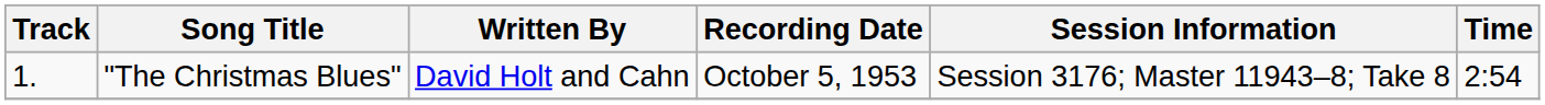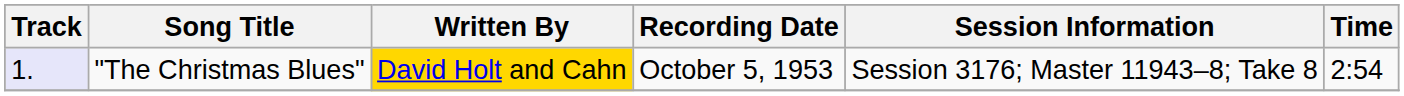"The Christmas Blues" | Track: no background -> lavender background
"The Christmas Blues" | Written By: no background -> gold background
